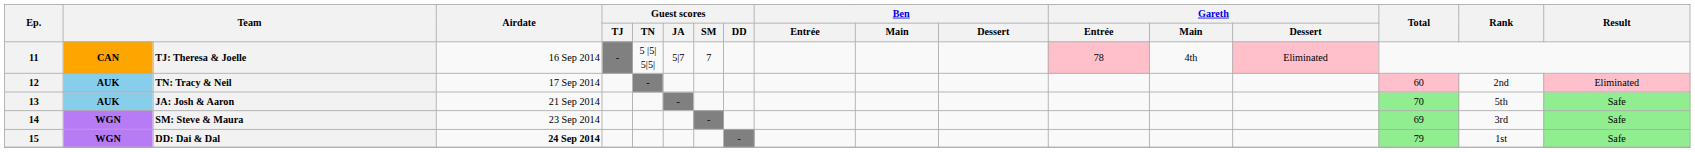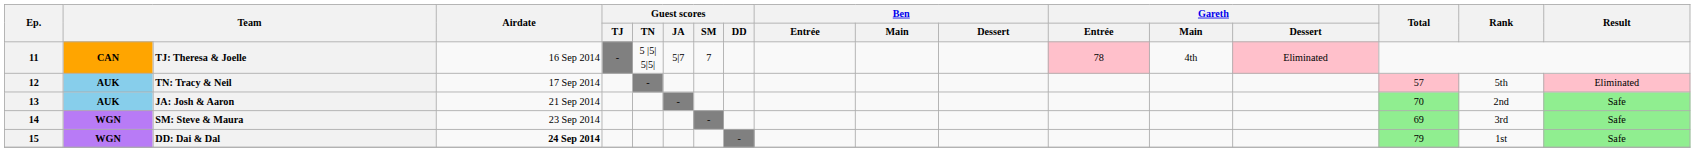TN: Tracy & Neil | Total: 60 -> 57
TN: Tracy & Neil | Rank: 2nd -> 5th
JA: Josh & Aaron | Rank: 5th -> 2nd
